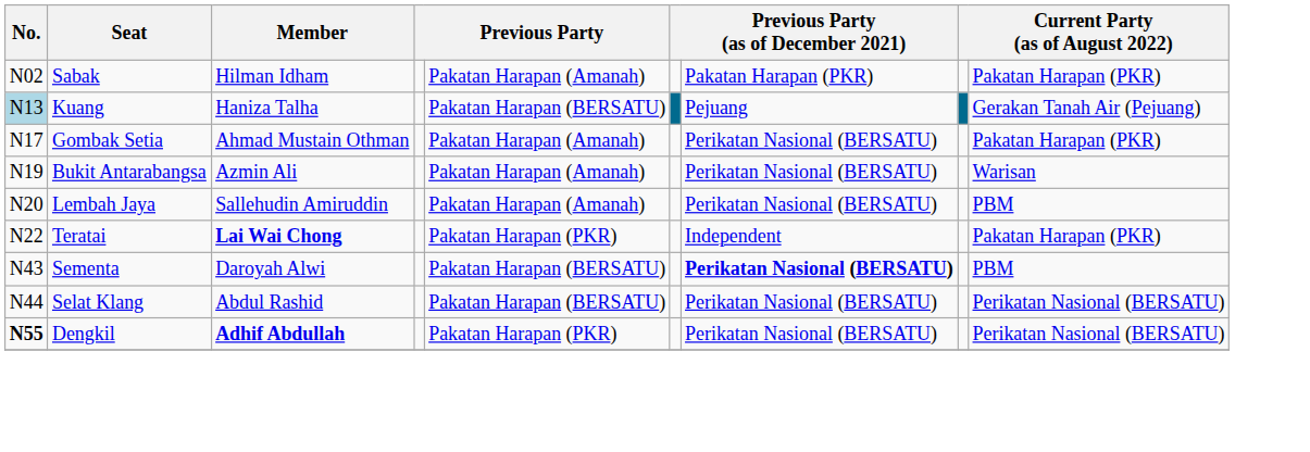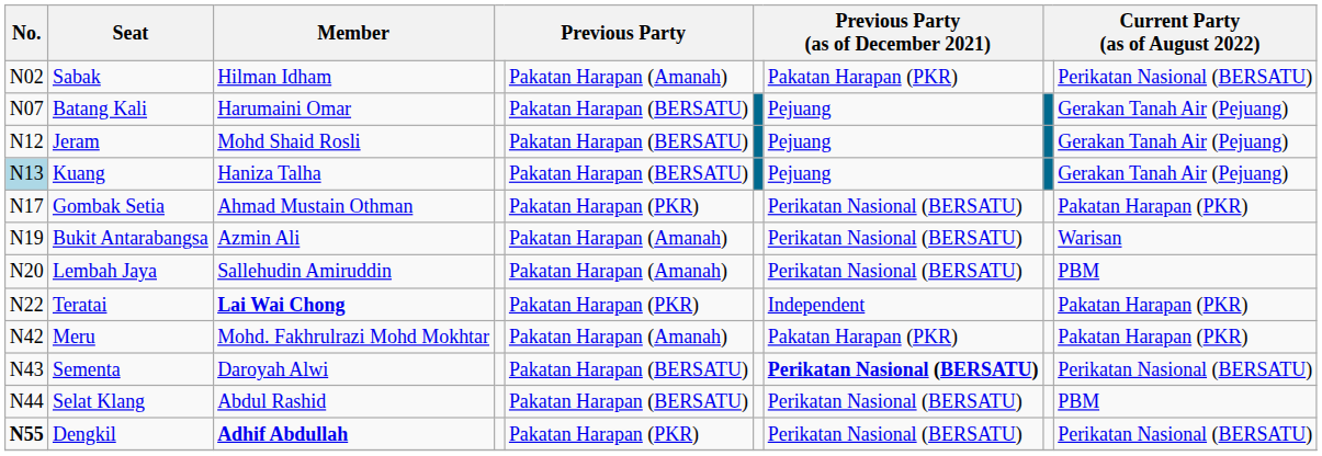Sabak | column 9: Pakatan Harapan (PKR) -> Perikatan Nasional (BERSATU)
+ row: N07 | Batang Kali | Harumaini Omar | Pakatan Harapan (BERSATU) | Pejuang | Gerakan Tanah Air (Pejuang)
+ row: N12 | Jeram | Mohd Shaid Rosli | Pakatan Harapan (BERSATU) | Pejuang | Gerakan Tanah Air (Pejuang)
Gombak Setia | column 5: Pakatan Harapan (Amanah) -> Pakatan Harapan (PKR)
+ row: N42 | Meru | Mohd. Fakhrulrazi Mohd Mokhtar | Pakatan Harapan (Amanah) | Pakatan Harapan (PKR) | Pakatan Harapan (PKR)
Sementa | column 9: PBM -> Perikatan Nasional (BERSATU)
Selat Klang | column 9: Perikatan Nasional (BERSATU) -> PBM
